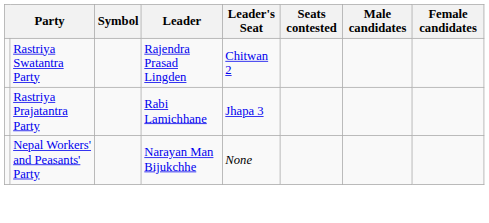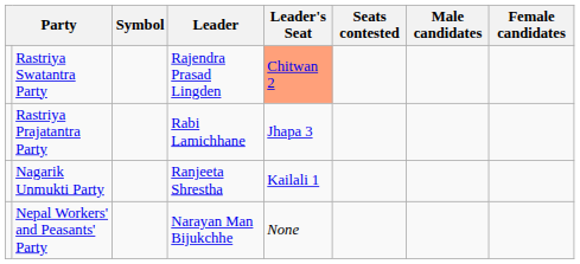Rastriya Swatantra Party | Leader's Seat: no background -> lightsalmon background
+ row: Nagarik Unmukti Party | Ranjeeta Shrestha | Kailali 1
